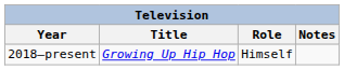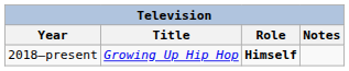2018–present | Role: normal -> bold
